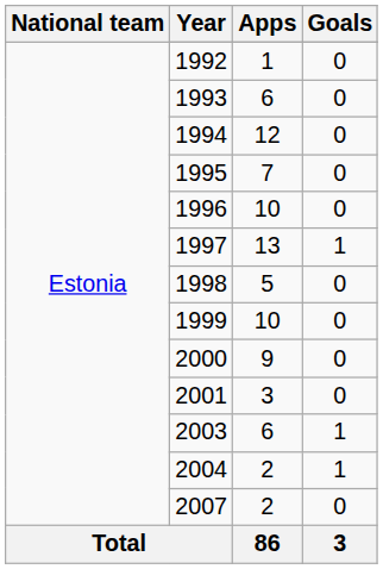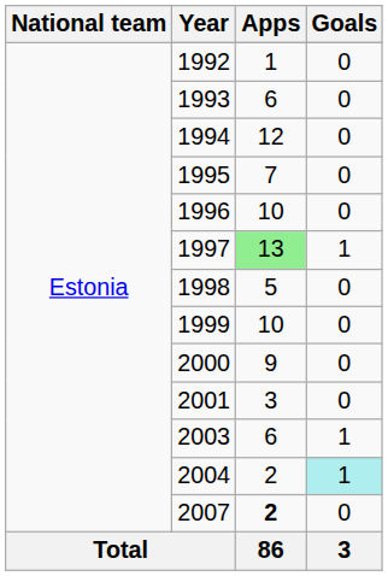1997 | Apps: no background -> lightgreen background
2004 | Goals: no background -> paleturquoise background
2007 | Apps: normal -> bold
